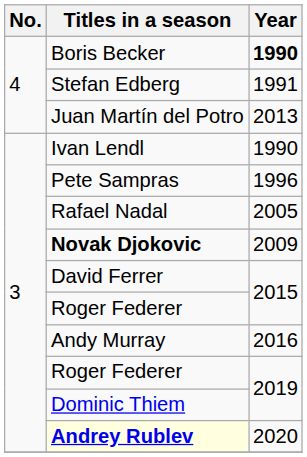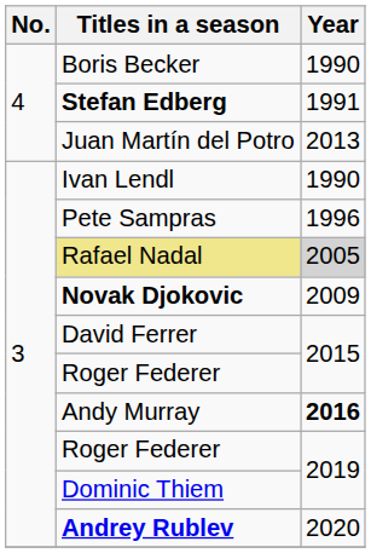Boris Becker | Year: bold -> normal
Stefan Edberg | Titles in a season: normal -> bold
Rafael Nadal | Titles in a season: no background -> khaki background
Rafael Nadal | Year: no background -> lightgrey background
Andy Murray | Year: normal -> bold
Andrey Rublev | Titles in a season: lightyellow background -> no background
